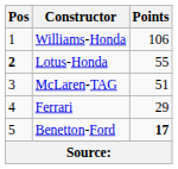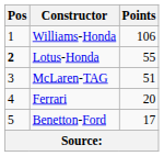Ferrari | Points: 29 -> 20
Benetton-Ford | Points: bold -> normal
